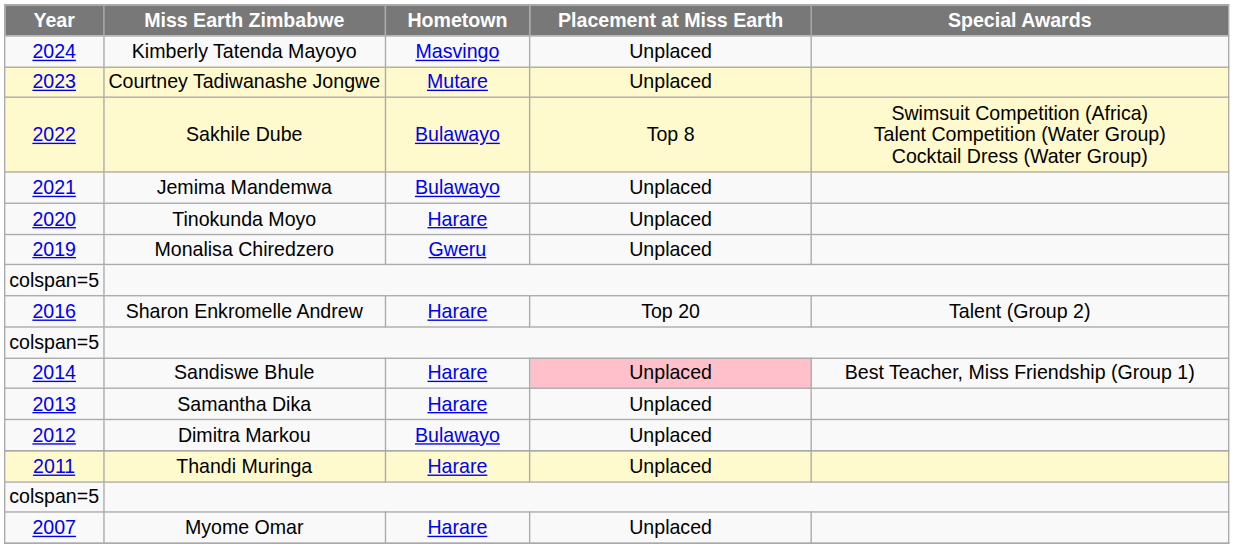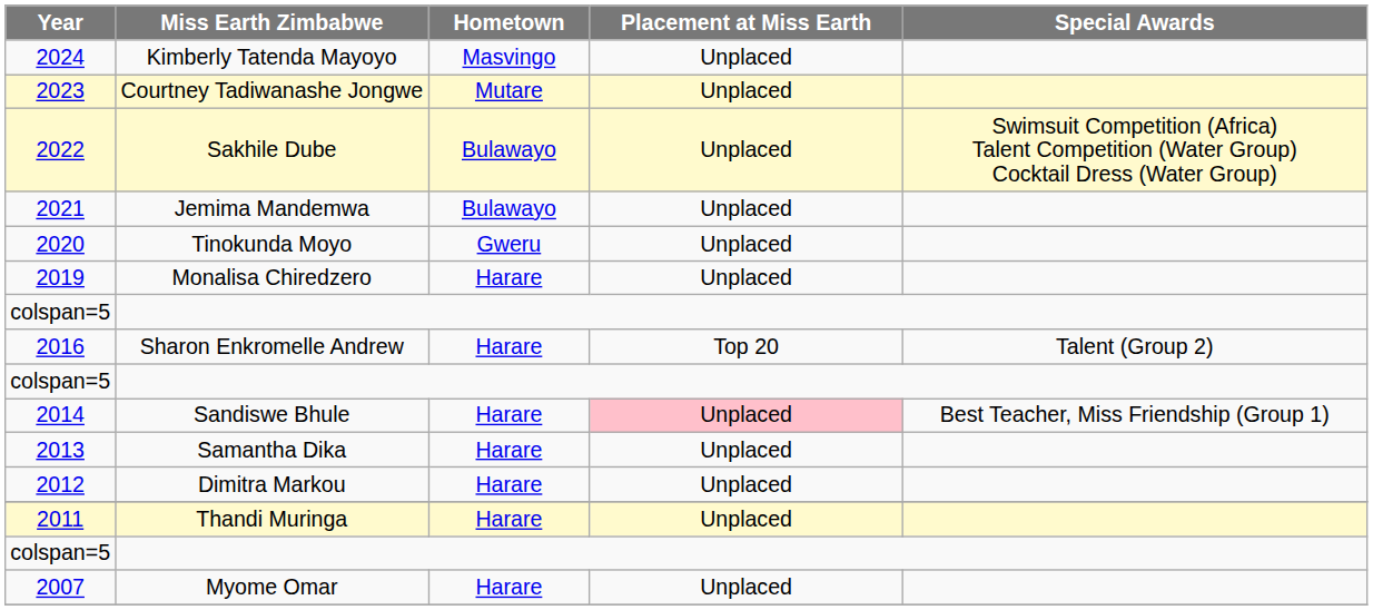2022 | Placement at Miss Earth: Top 8 -> Unplaced
2020 | Hometown: Harare -> Gweru
2019 | Hometown: Gweru -> Harare
2012 | Hometown: Bulawayo -> Harare
